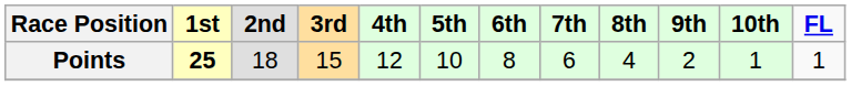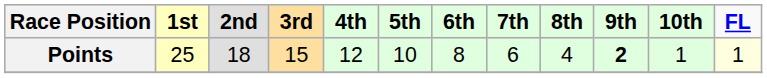Points | 1st: bold -> normal
Points | 9th: normal -> bold
Points | FL: no background -> lightyellow background
